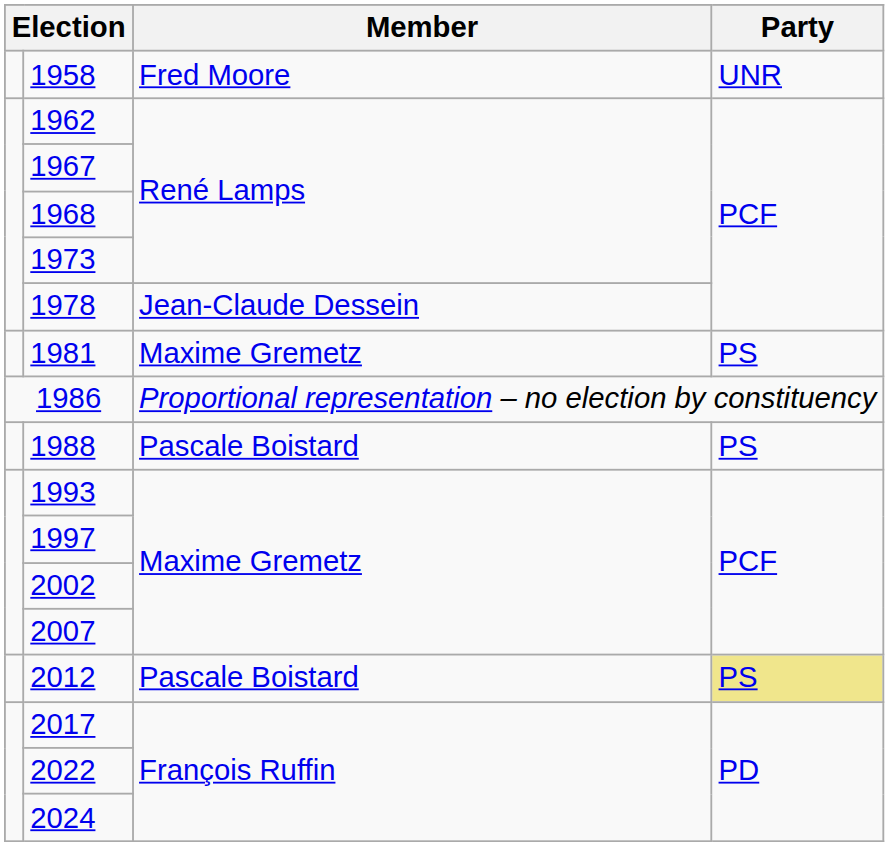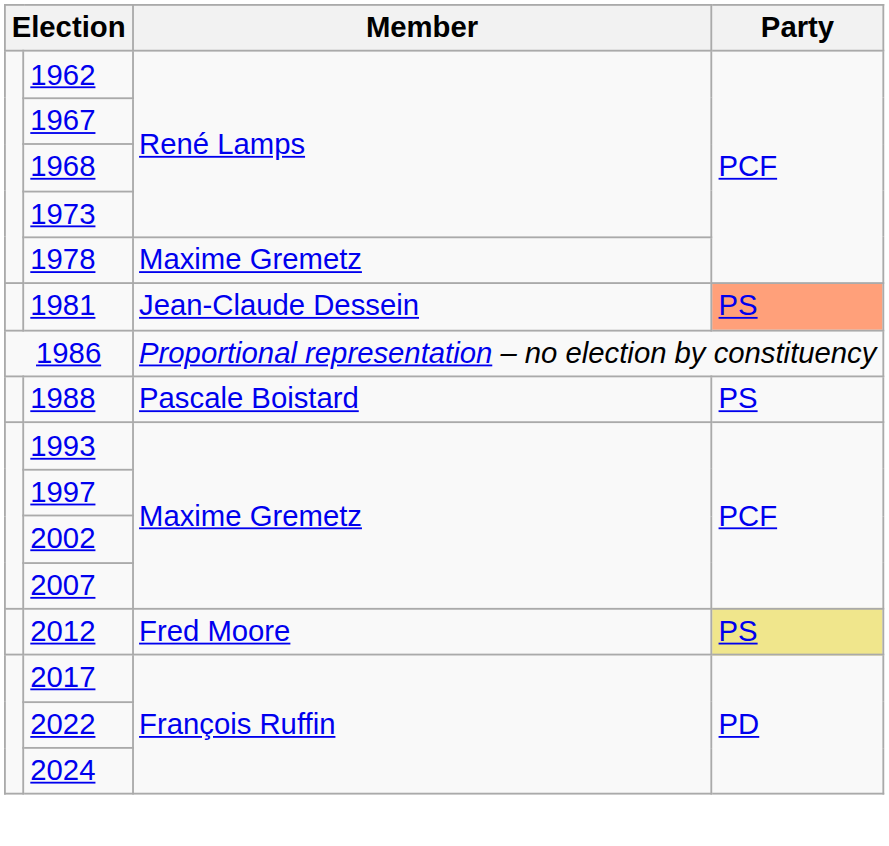- row: 1958 | Fred Moore | UNR
1978 | Member: Jean-Claude Dessein -> Maxime Gremetz
1981 | Member: Maxime Gremetz -> Jean-Claude Dessein
1981 | Party: no background -> lightsalmon background
2012 | Member: Pascale Boistard -> Fred Moore
